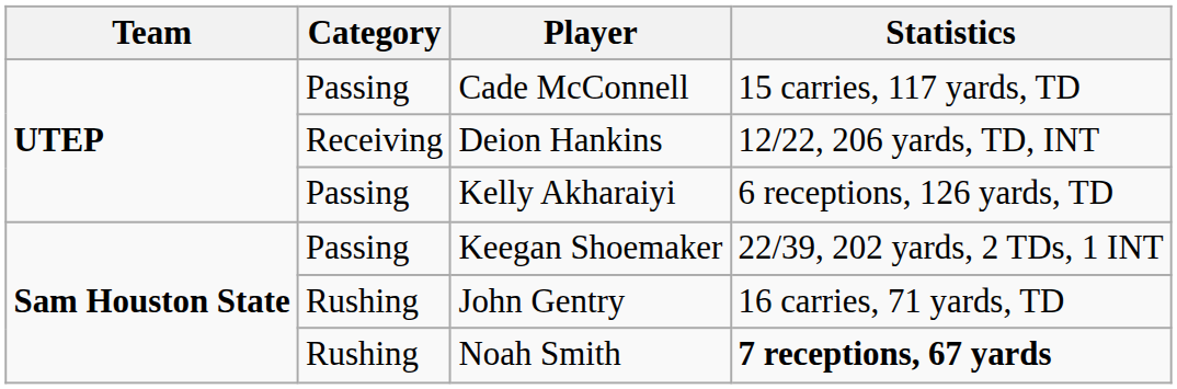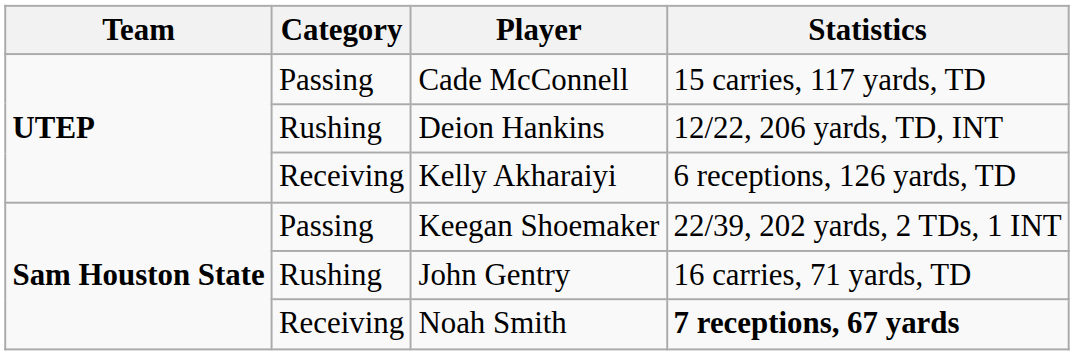Deion Hankins | Category: Receiving -> Rushing
Kelly Akharaiyi | Category: Passing -> Receiving
Noah Smith | Category: Rushing -> Receiving
